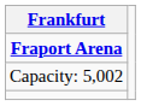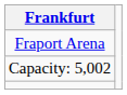Fraport Arena | Frankfurt: bold -> normal
